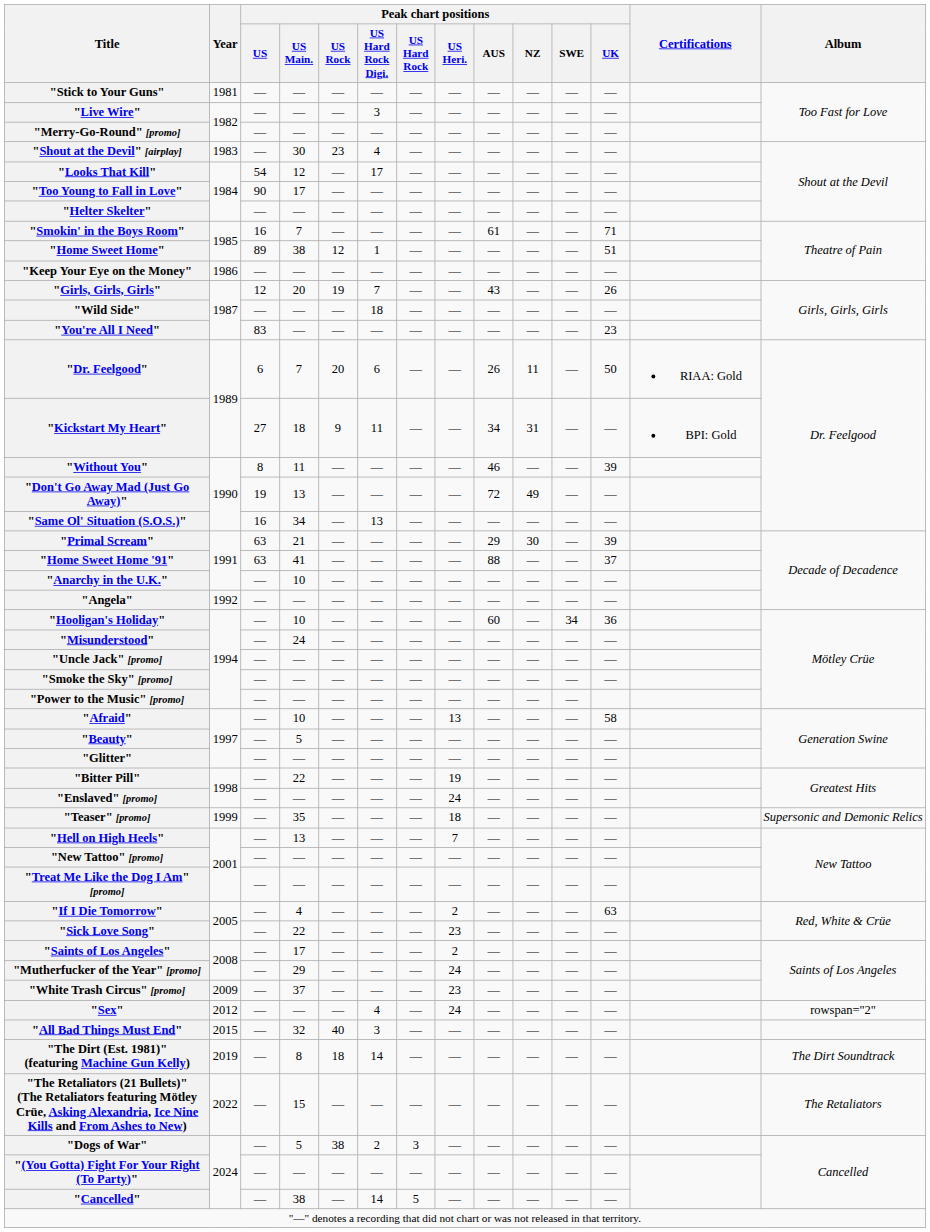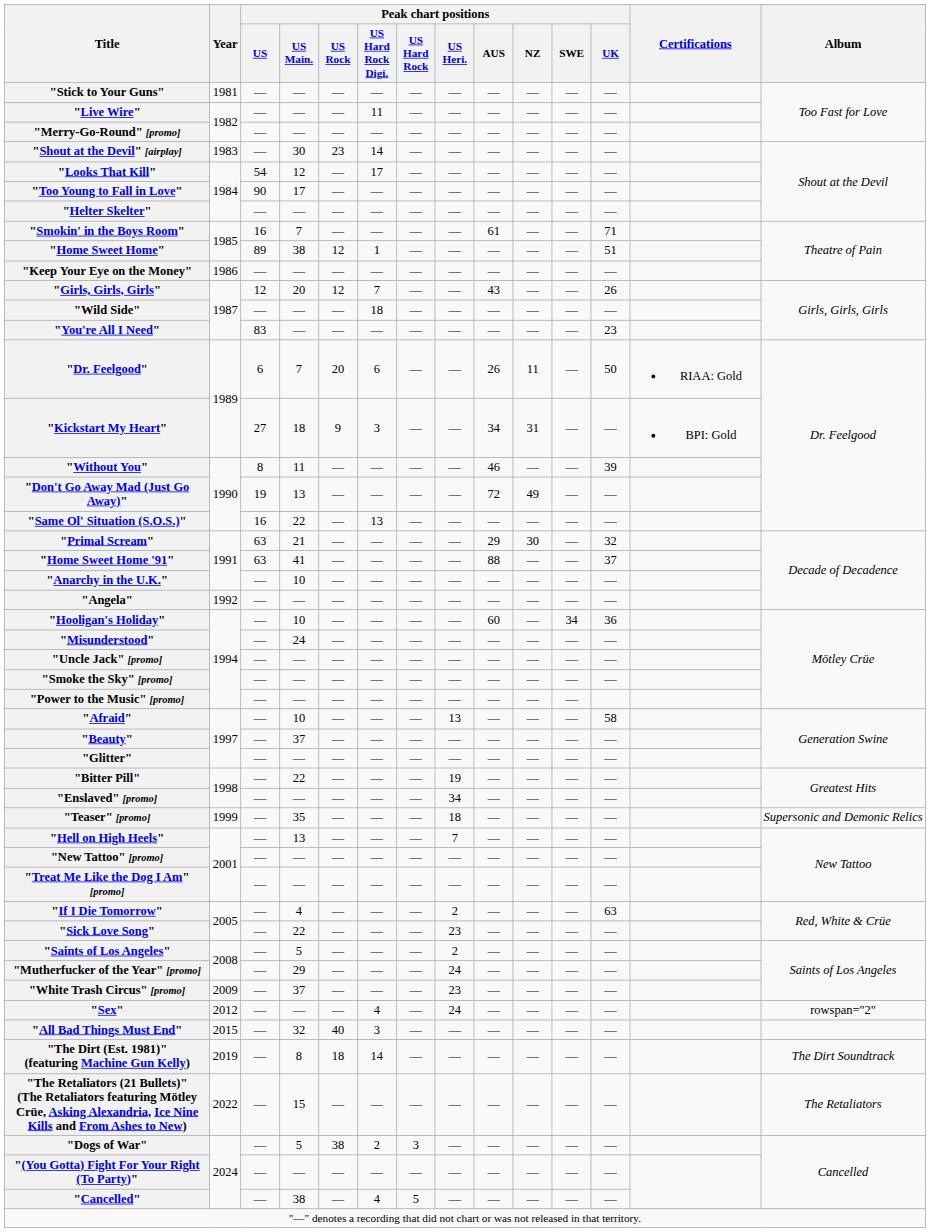"Live Wire" | Peak chart positions / US Hard Rock Digi.: 3 -> 11
"Shout at the Devil" [airplay] | Peak chart positions / US Hard Rock Digi.: 4 -> 14
"Girls, Girls, Girls" | Peak chart positions / US Rock: 19 -> 12
"Kickstart My Heart" | Peak chart positions / US Hard Rock Digi.: 11 -> 3
"Same Ol' Situation (S.O.S.)" | Peak chart positions / US Main.: 34 -> 22
"Primal Scream" | Peak chart positions / UK: 39 -> 32
"Beauty" | Peak chart positions / US Main.: 5 -> 37
"Enslaved" [promo] | Peak chart positions / US Heri.: 24 -> 34
"Saints of Los Angeles" | Peak chart positions / US Main.: 17 -> 5
"Cancelled" | Peak chart positions / US Hard Rock Digi.: 14 -> 4
